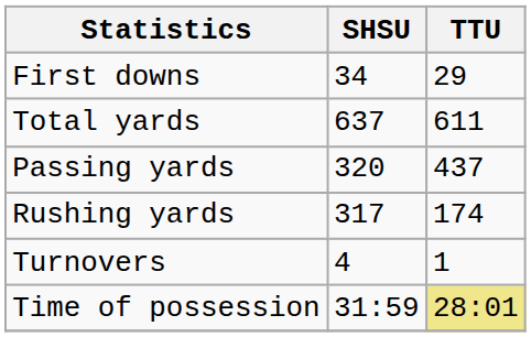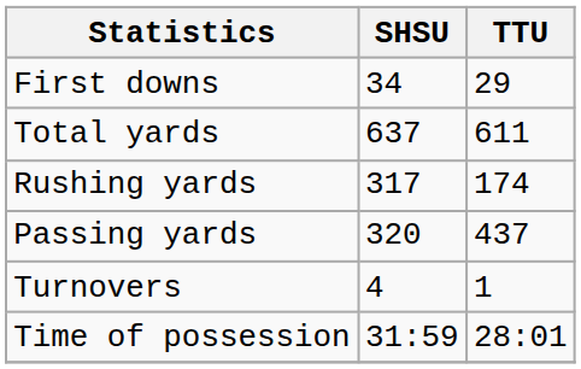rows swapped: Rushing yards <-> Passing yards
Time of possession | TTU: khaki background -> no background
